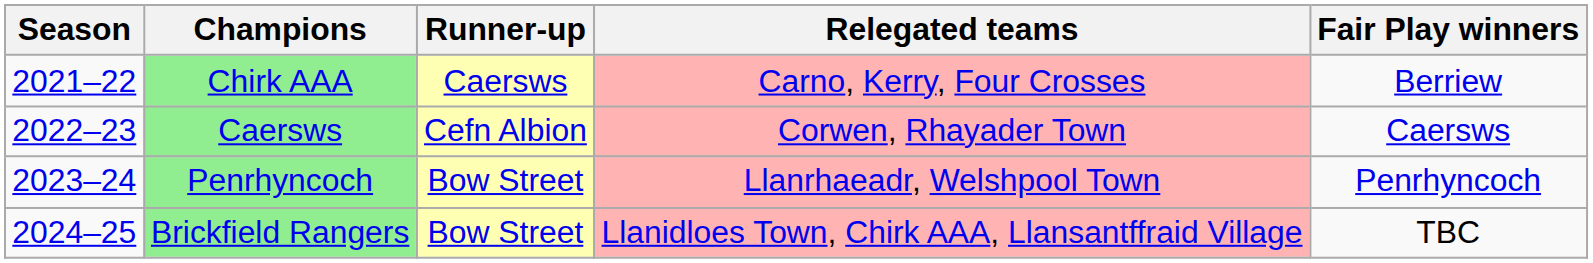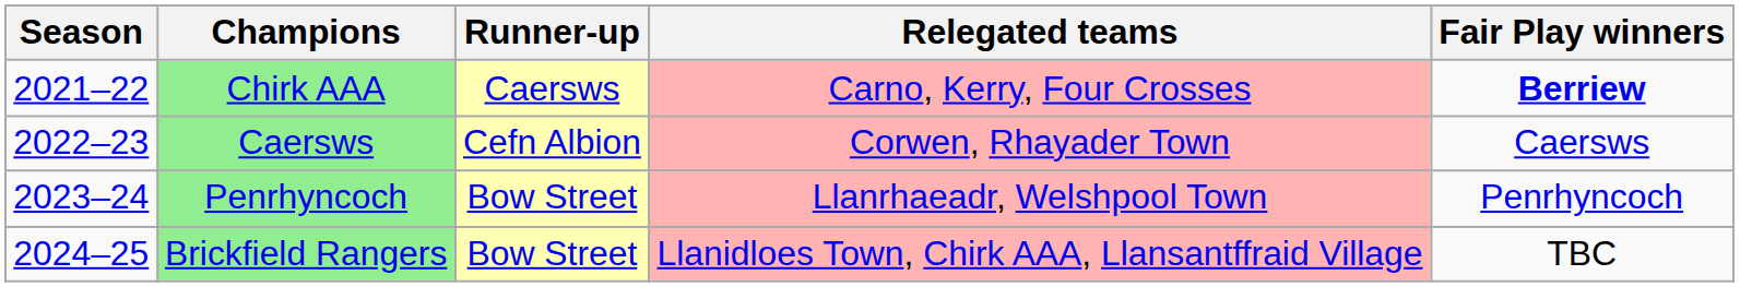Chirk AAA | Fair Play winners: normal -> bold
